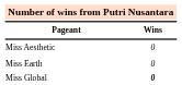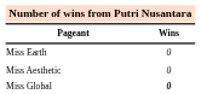row 3 | column 1: Miss Aesthetic -> Miss Earth
row 4 | column 1: Miss Earth -> Miss Aesthetic
